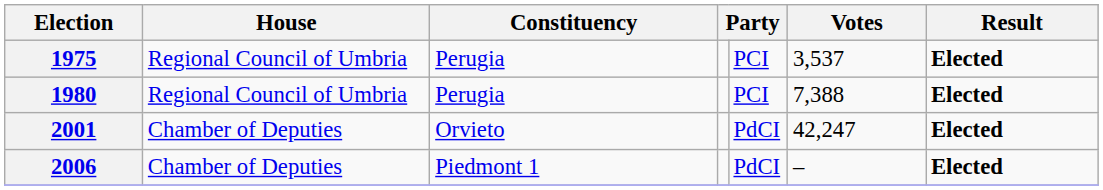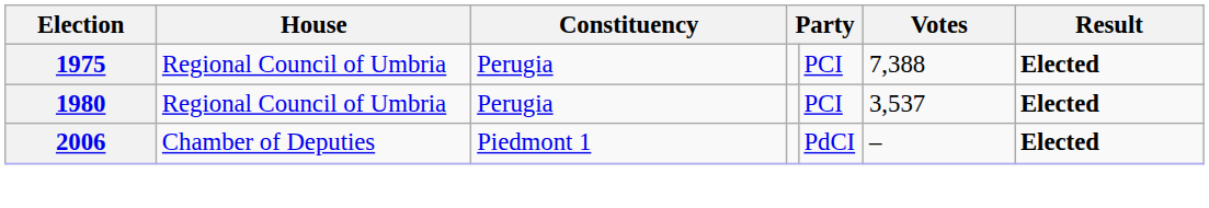1975 | Votes: 3,537 -> 7,388
1980 | Votes: 7,388 -> 3,537
- row: 2001 | Chamber of Deputies | Orvieto | PdCI | 42,247 | Elected
